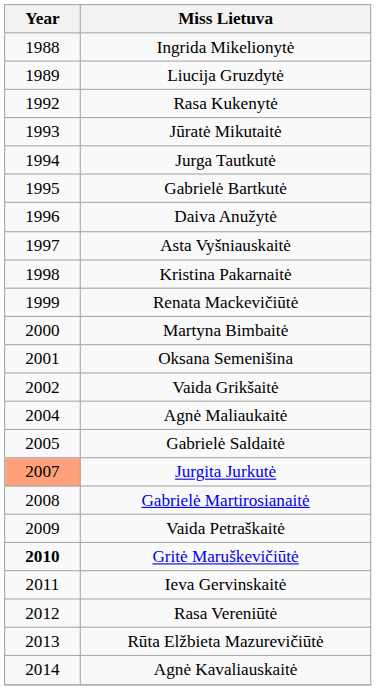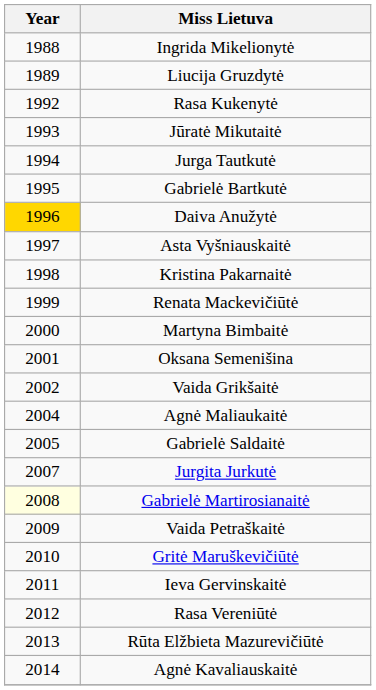Daiva Anužytė | Year: no background -> gold background
Jurgita Jurkutė | Year: lightsalmon background -> no background
Gabrielė Martirosianaitė | Year: no background -> lightyellow background
Gritė Maruškevičiūtė | Year: bold -> normal
